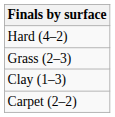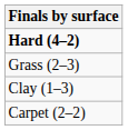row 2 | column 1: normal -> bold
